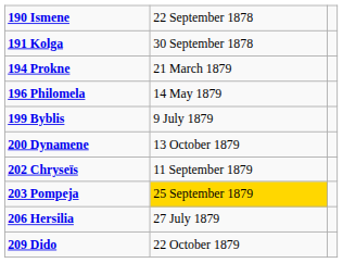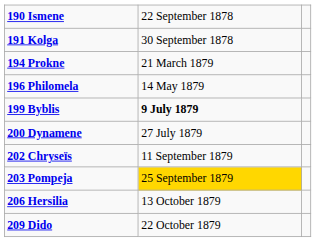199 Byblis | column 2: normal -> bold
200 Dynamene | column 2: 13 October 1879 -> 27 July 1879
206 Hersilia | column 2: 27 July 1879 -> 13 October 1879
